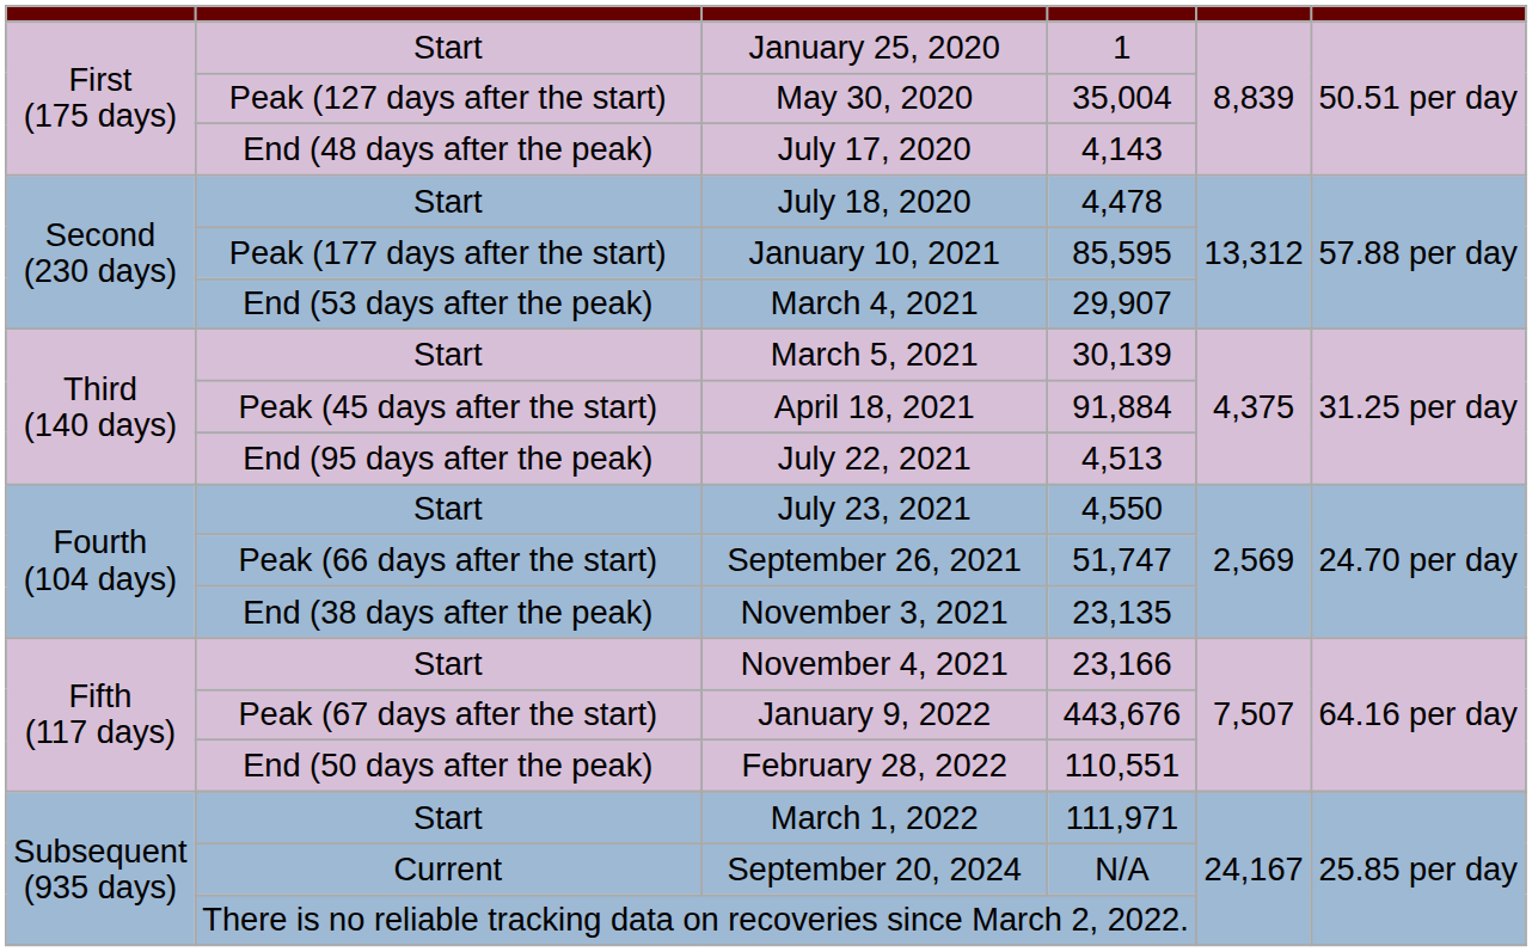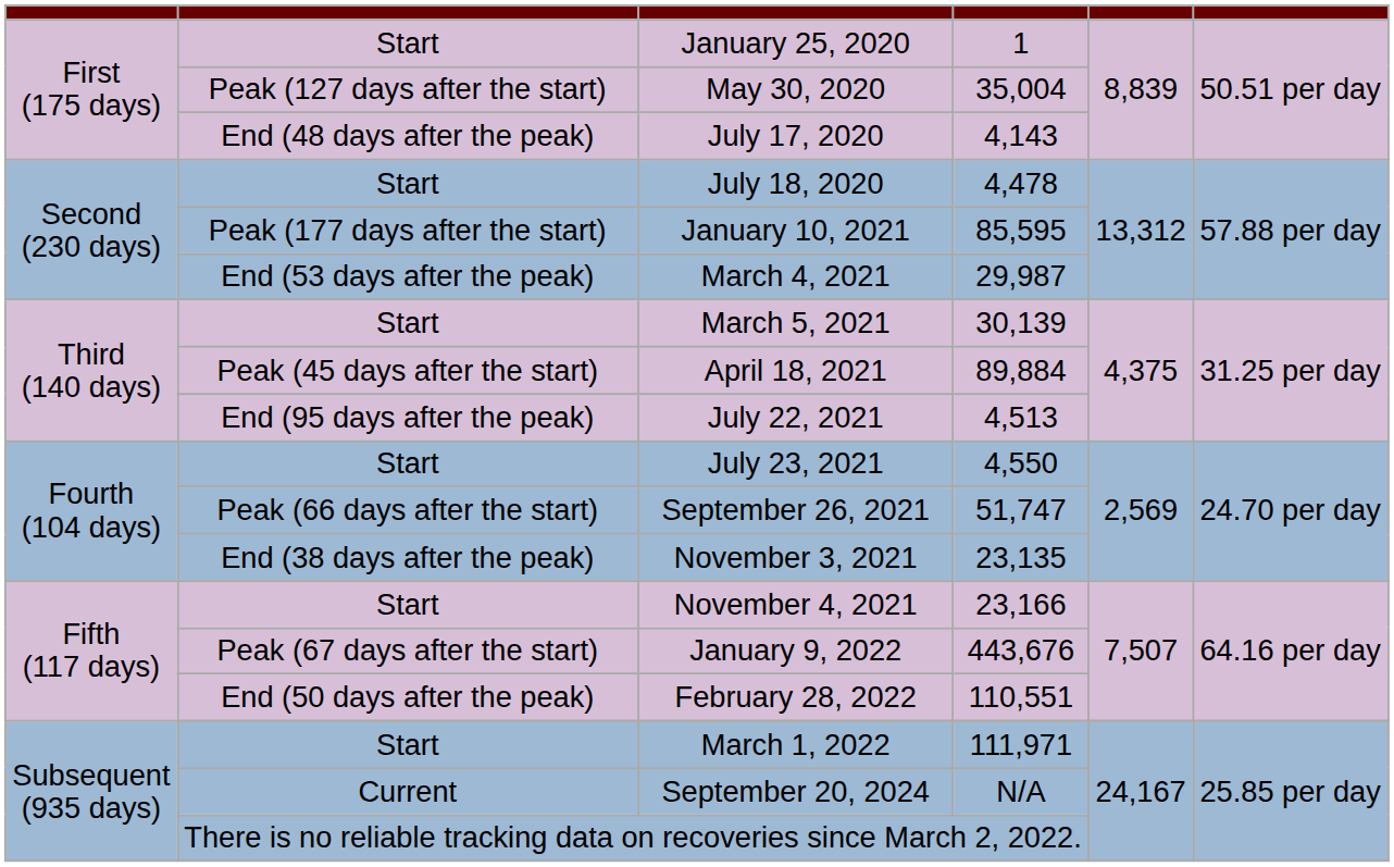March 4, 2021 | column 4: 29,907 -> 29,987
April 18, 2021 | column 4: 91,884 -> 89,884
